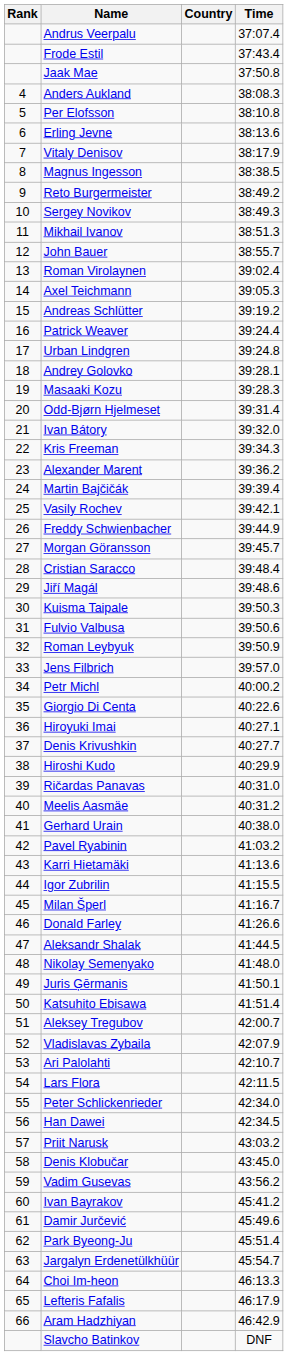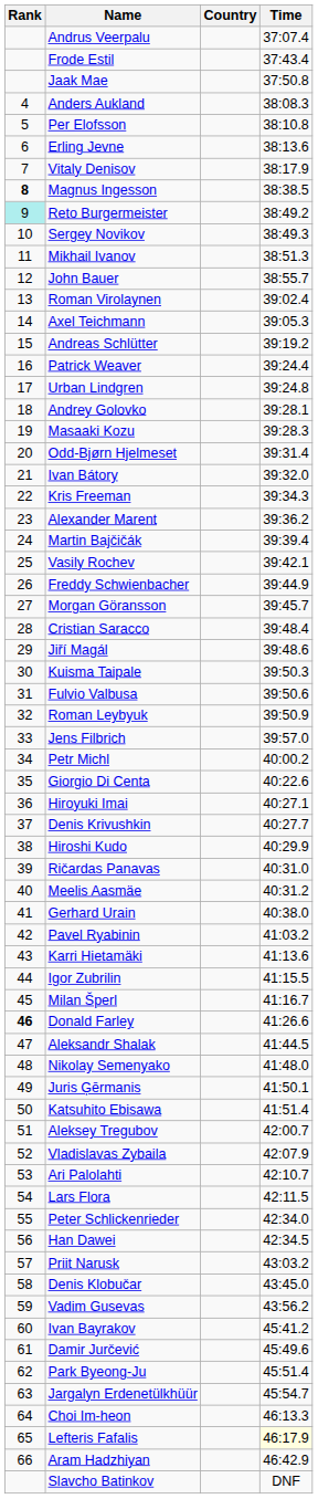Magnus Ingesson | Rank: normal -> bold
Reto Burgermeister | Rank: no background -> paleturquoise background
Donald Farley | Rank: normal -> bold
Lefteris Fafalis | Time: no background -> lightyellow background
